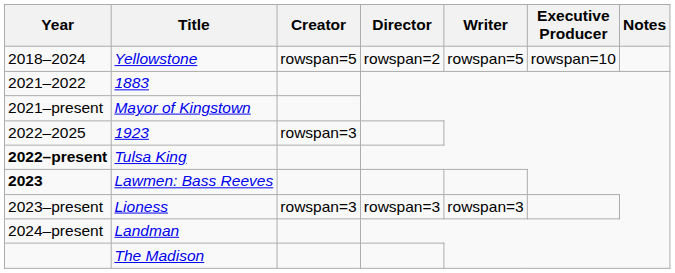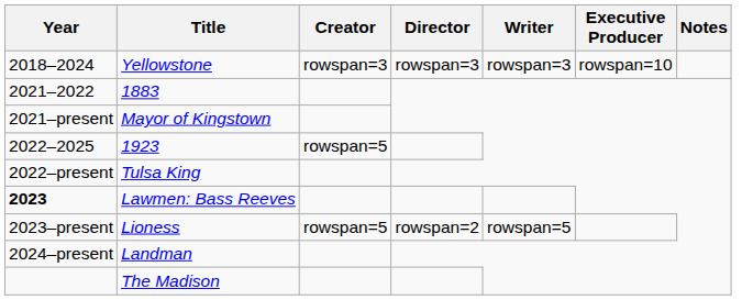Yellowstone | Creator: rowspan=5 -> rowspan=3
Yellowstone | Director: rowspan=2 -> rowspan=3
Yellowstone | Writer: rowspan=5 -> rowspan=3
1923 | Creator: rowspan=3 -> rowspan=5
Tulsa King | Year: bold -> normal
Lioness | Creator: rowspan=3 -> rowspan=5
Lioness | Director: rowspan=3 -> rowspan=2
Lioness | Writer: rowspan=3 -> rowspan=5
